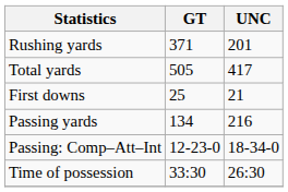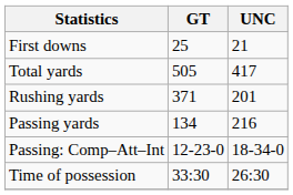rows swapped: First downs <-> Rushing yards
